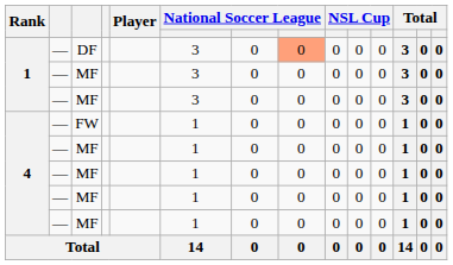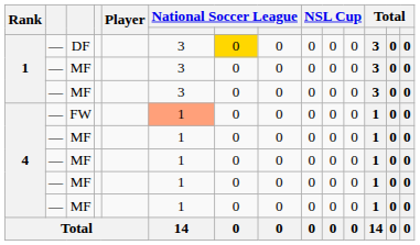DF | column 7: no background -> gold background
DF | column 8: lightsalmon background -> no background
FW | column 6: no background -> lightsalmon background
